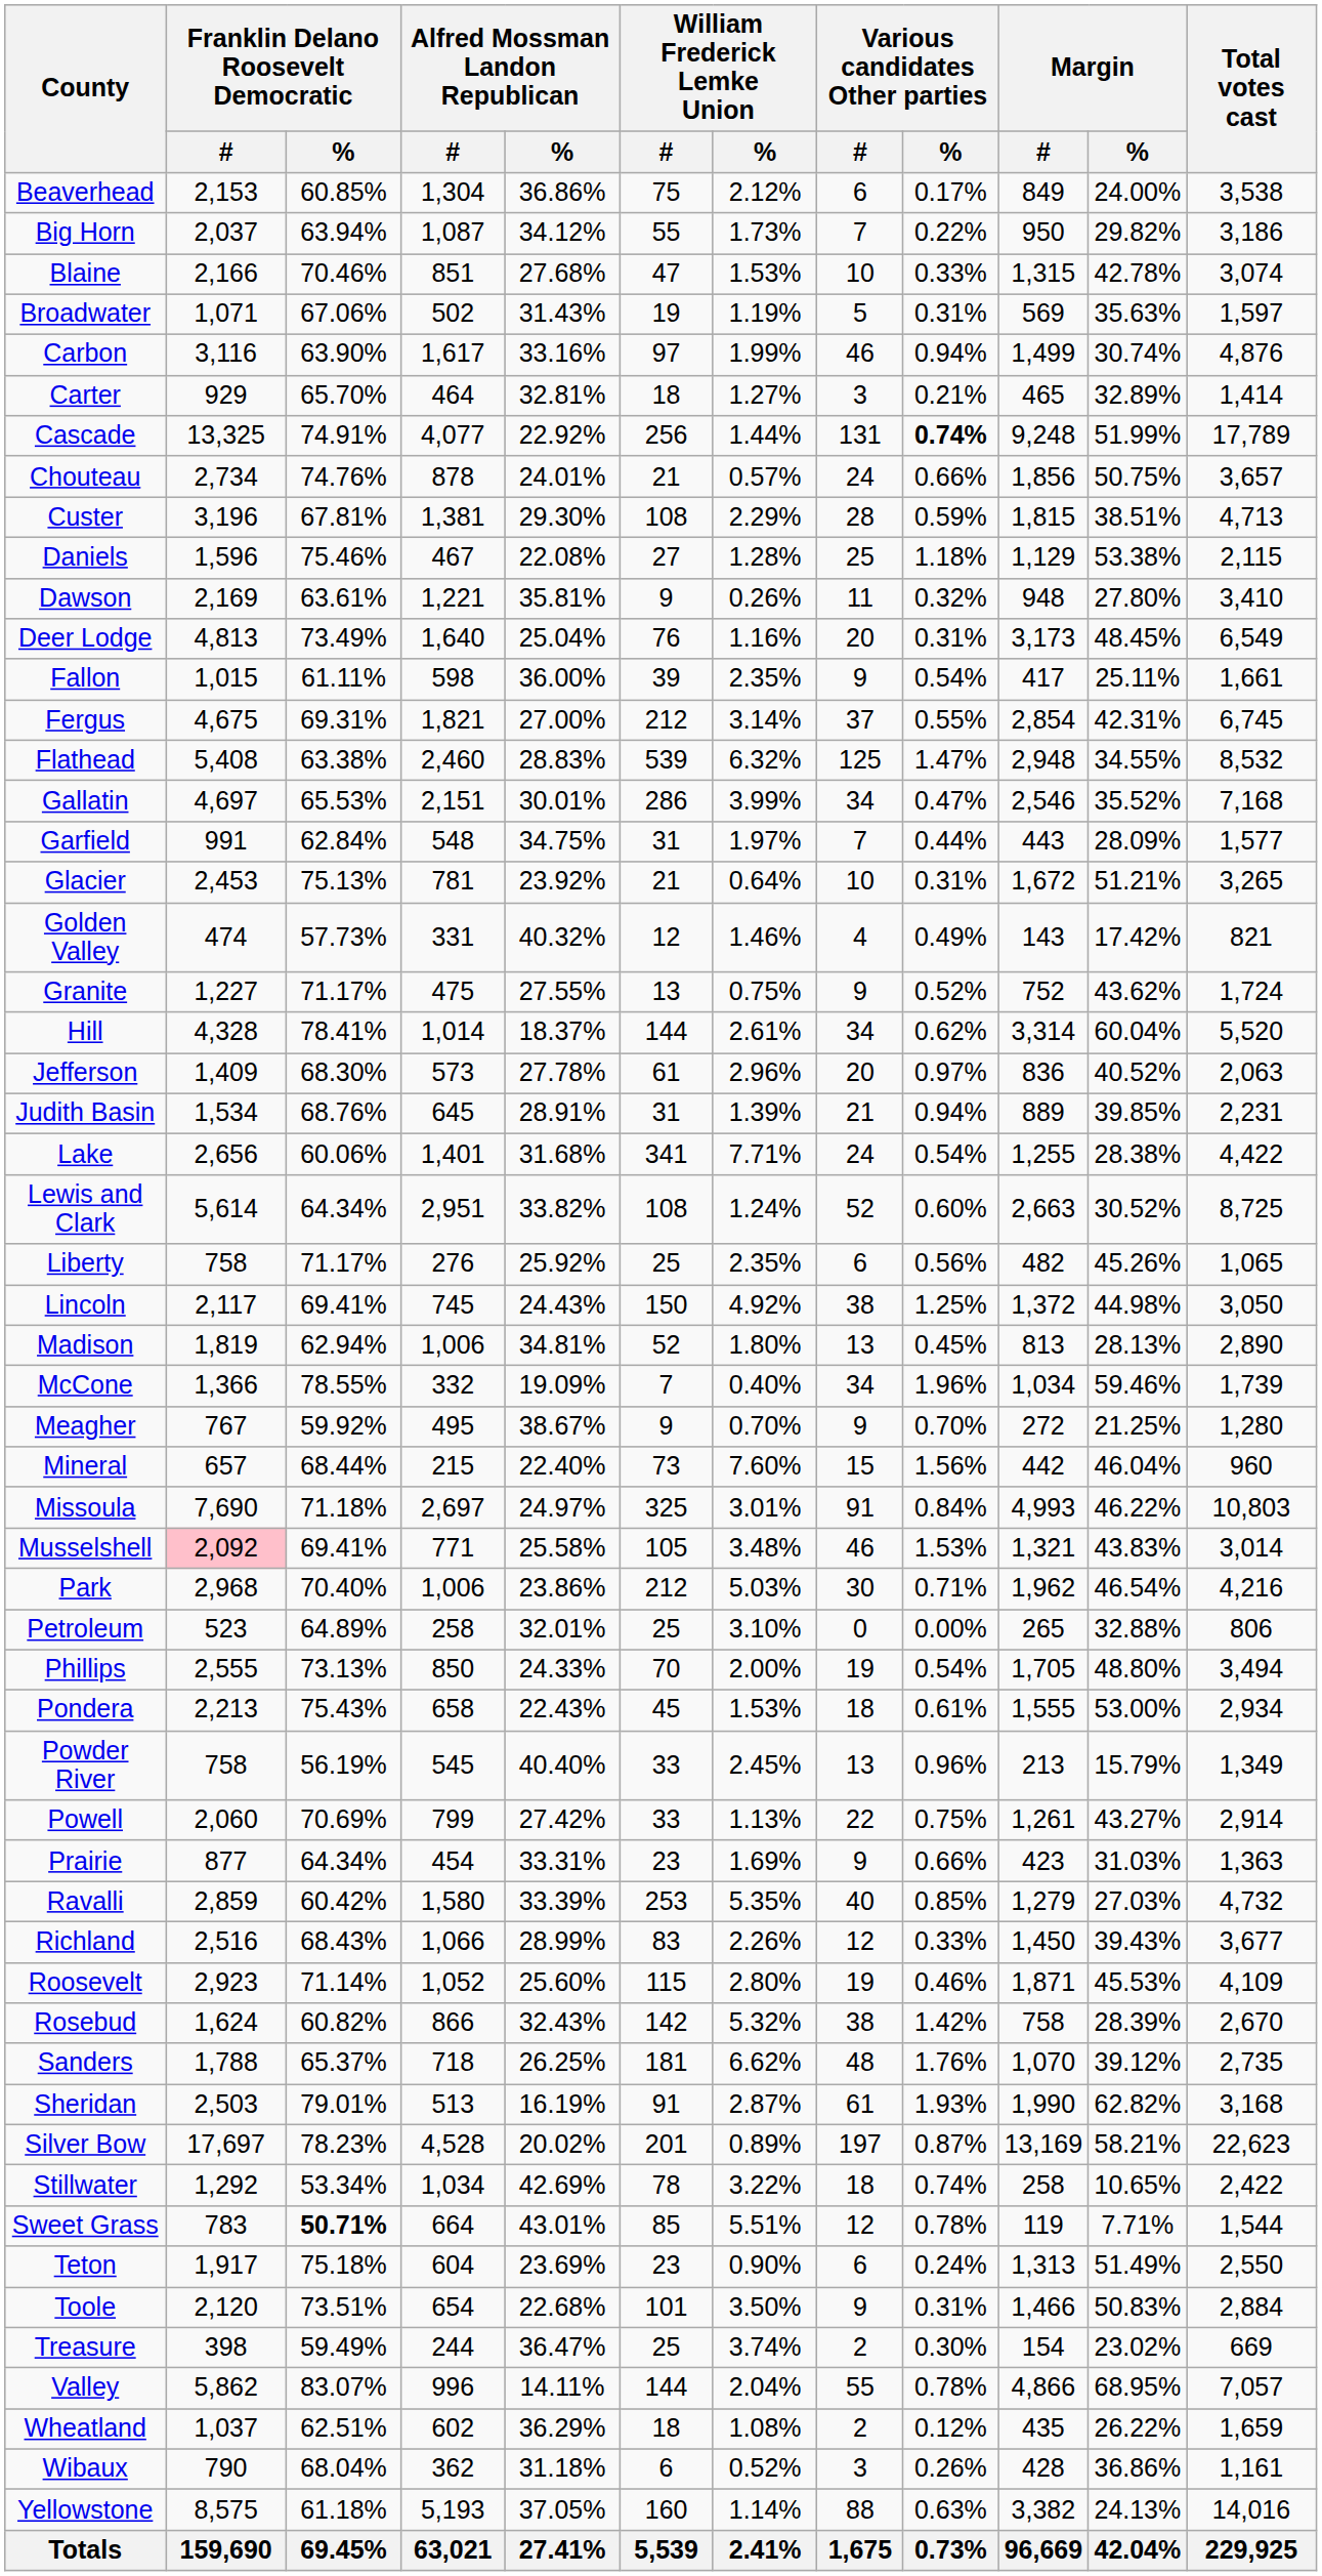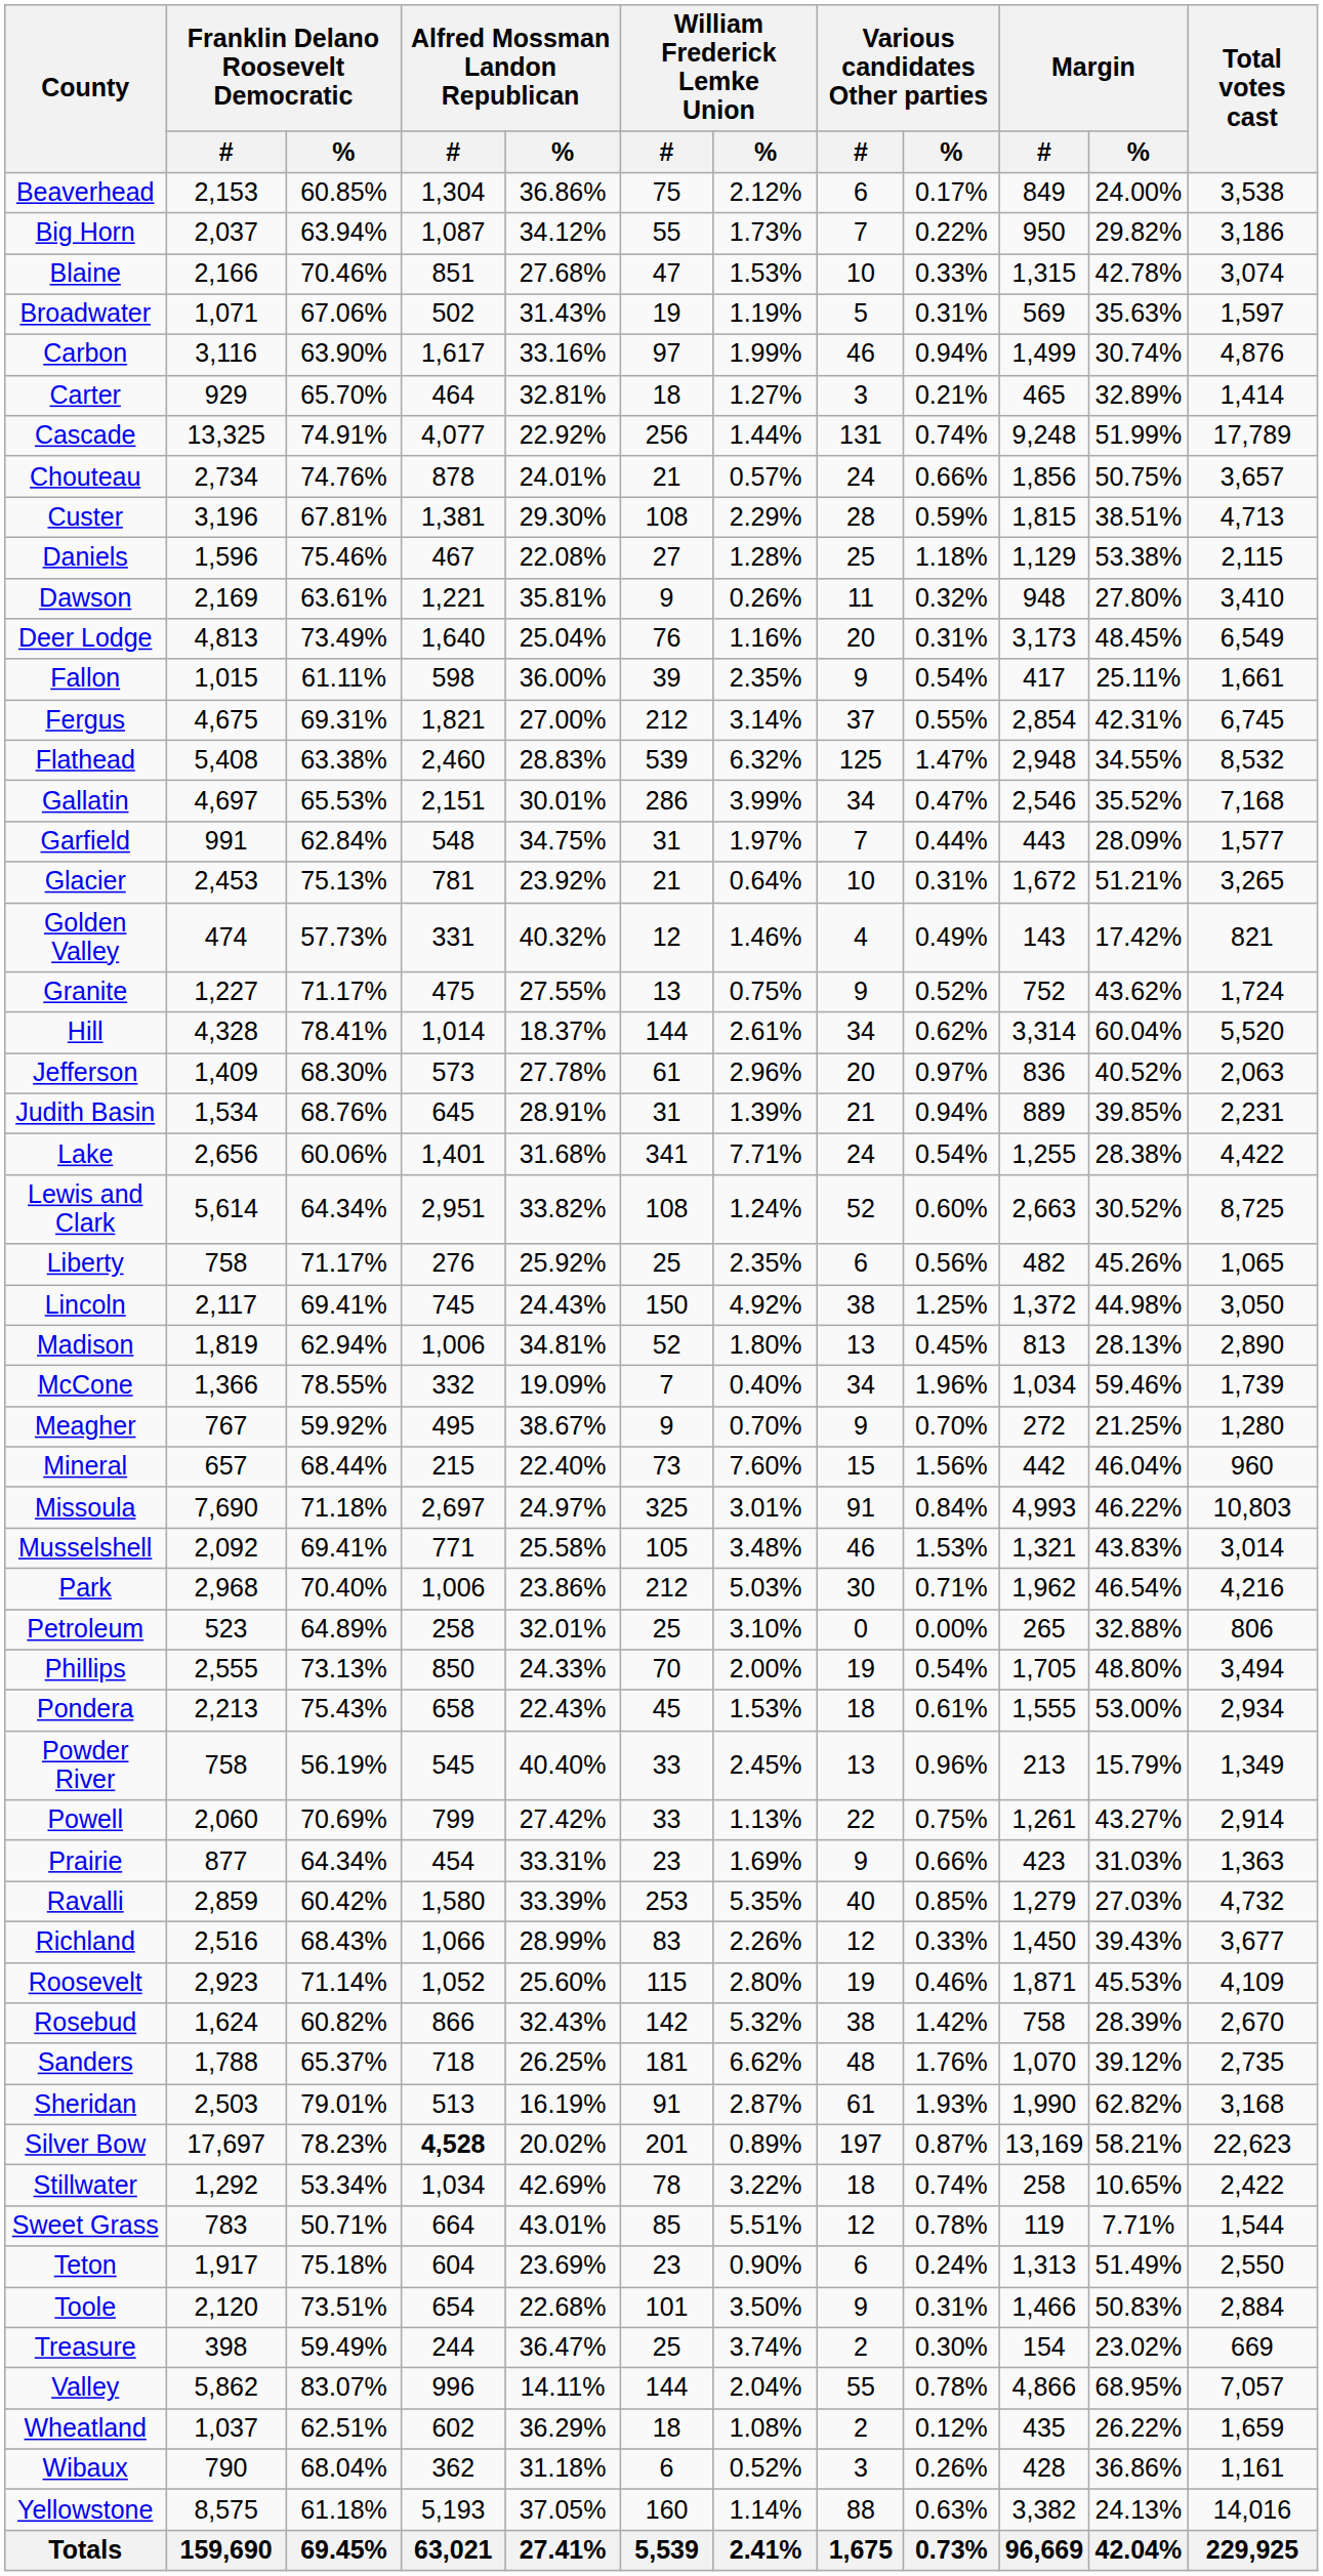Cascade | Various candidates Other parties / %: bold -> normal
Musselshell | Franklin Delano Roosevelt Democratic / #: pink background -> no background
Silver Bow | Alfred Mossman Landon Republican / #: normal -> bold
Sweet Grass | Franklin Delano Roosevelt Democratic / %: bold -> normal
